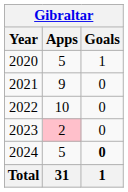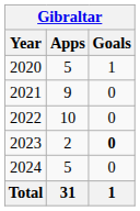2023 | Apps: pink background -> no background
2023 | Goals: normal -> bold
2024 | Goals: bold -> normal
